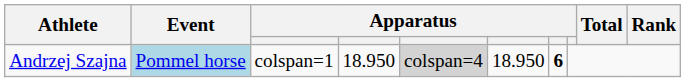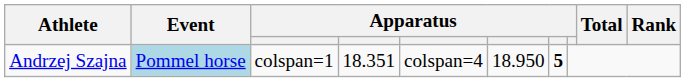Andrzej Szajna | column 4: 18.950 -> 18.351
Andrzej Szajna | column 5: lightgrey background -> no background
Andrzej Szajna | column 7: 6 -> 5
